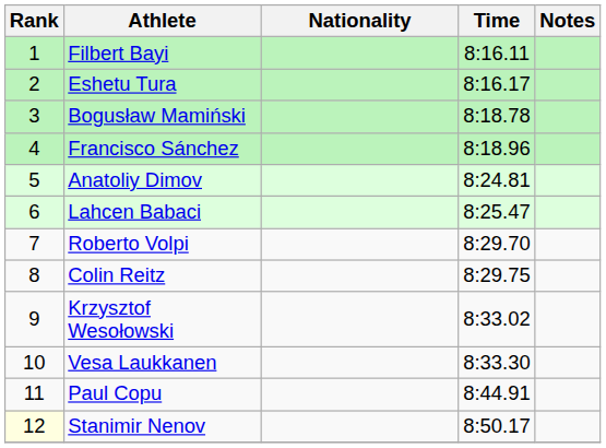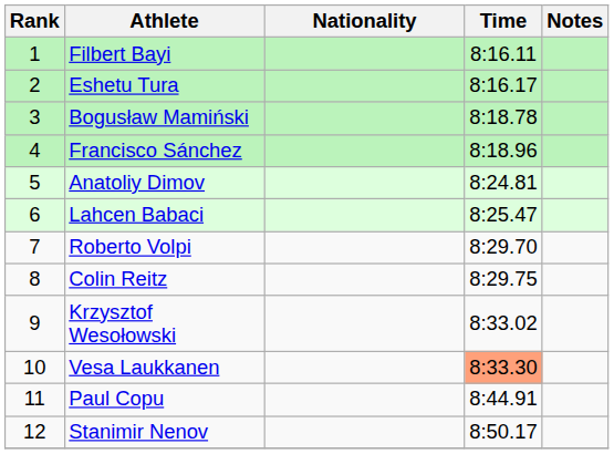Vesa Laukkanen | Time: no background -> lightsalmon background
Stanimir Nenov | Rank: lightyellow background -> no background
